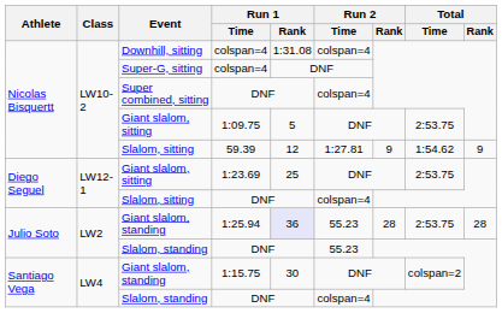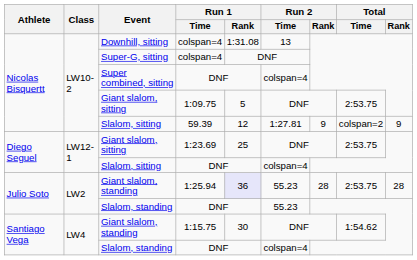Downhill, sitting | Run 2 / Time: colspan=4 -> 13
Nicolas Bisquertt / Slalom, sitting | Total / Time: 1:54.62 -> colspan=2
Santiago Vega / Giant slalom, standing | Total / Time: colspan=2 -> 1:54.62
